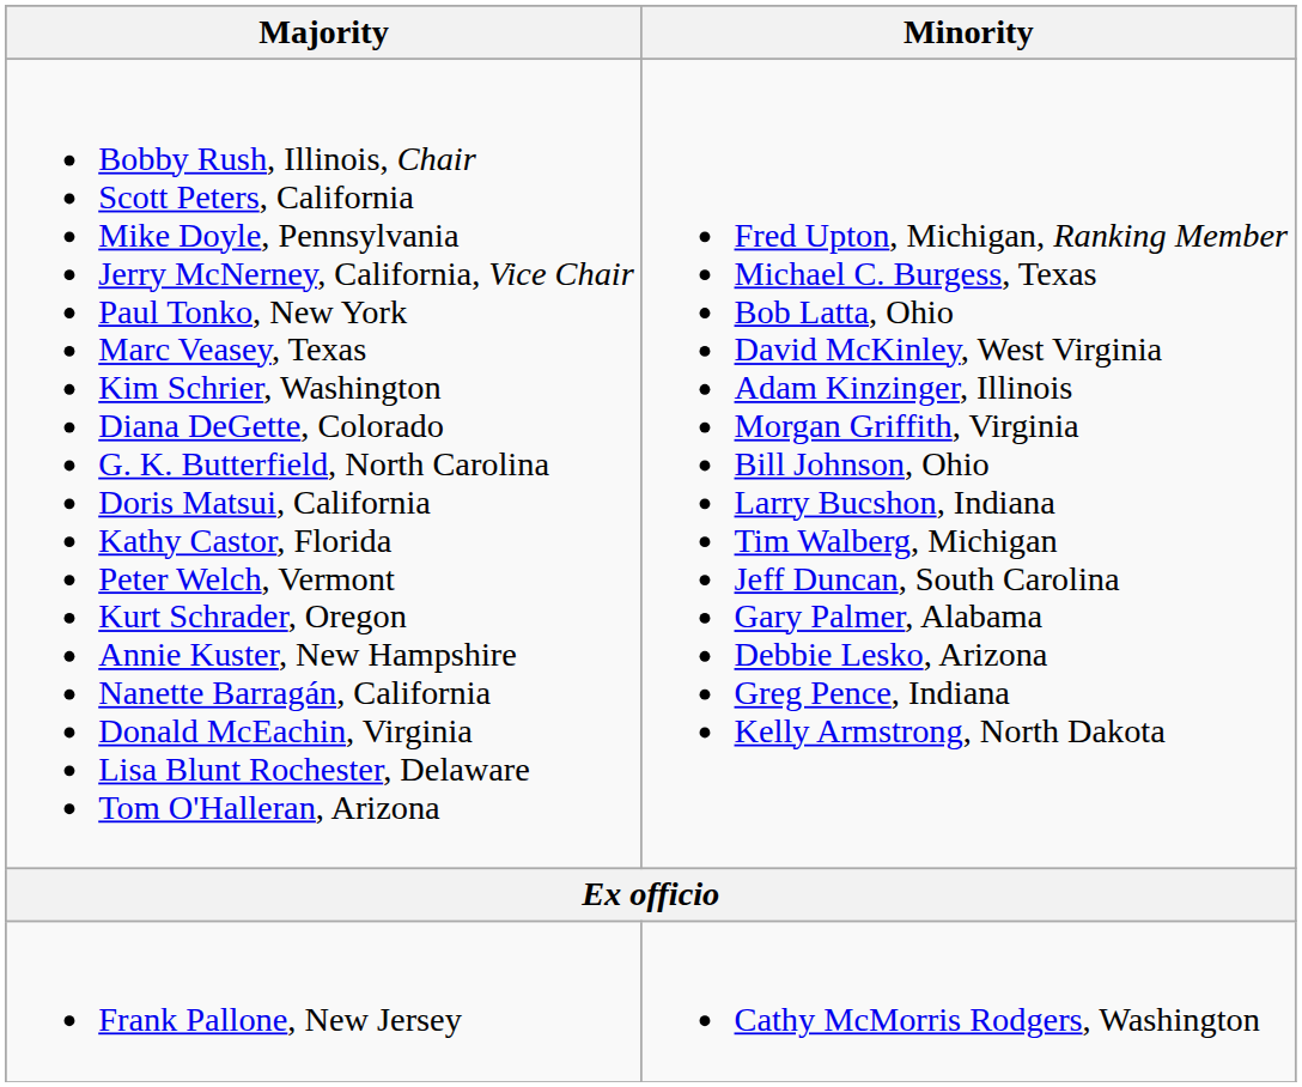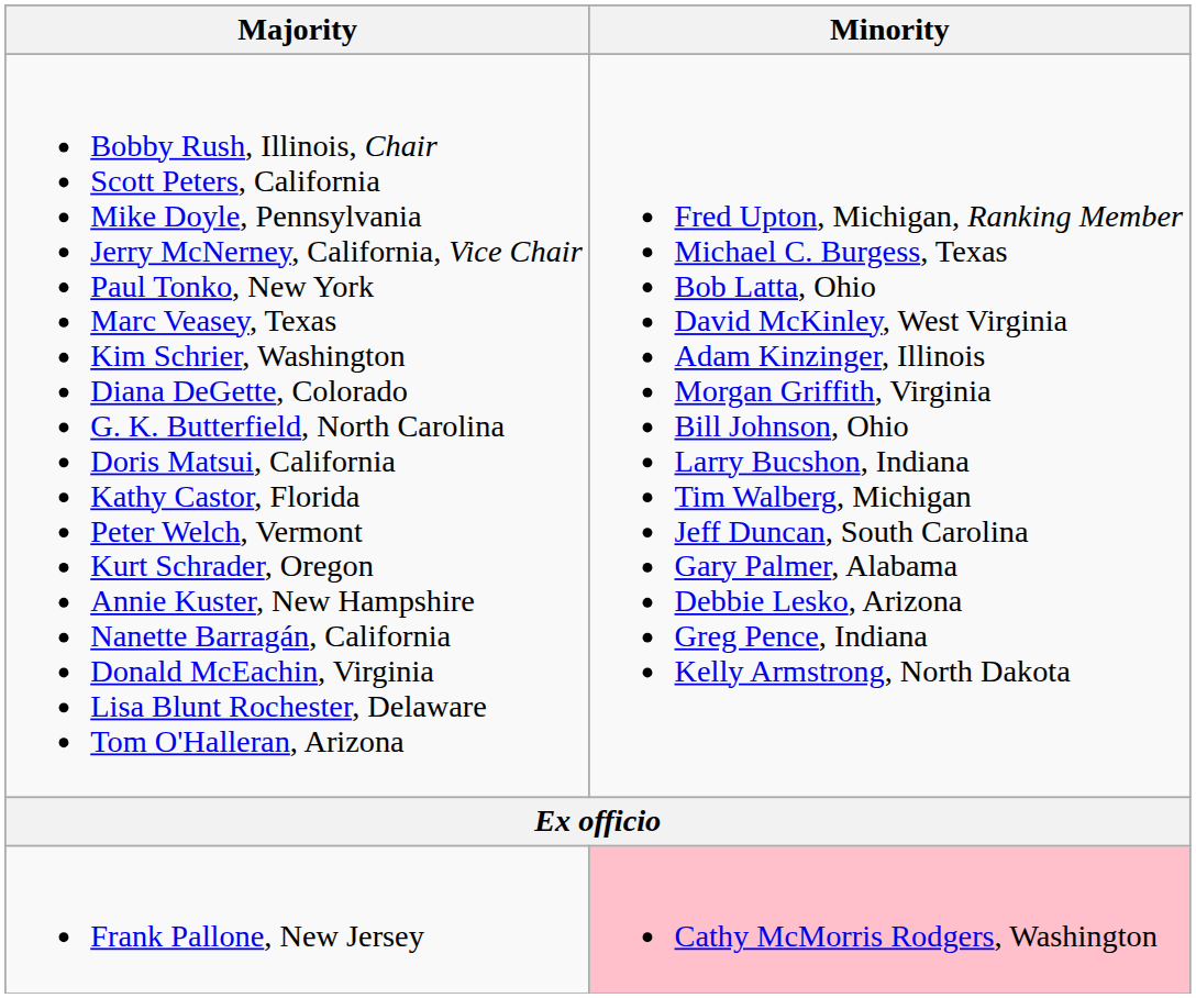Frank Pallone, New Jersey | Minority: no background -> pink background
